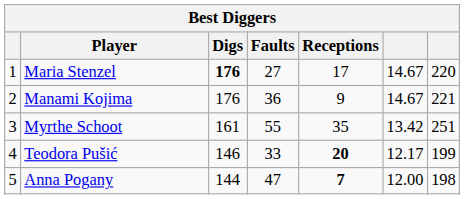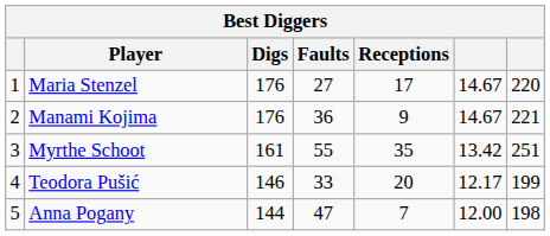Maria Stenzel | Digs: bold -> normal
Teodora Pušić | Receptions: bold -> normal
Anna Pogany | Receptions: bold -> normal
